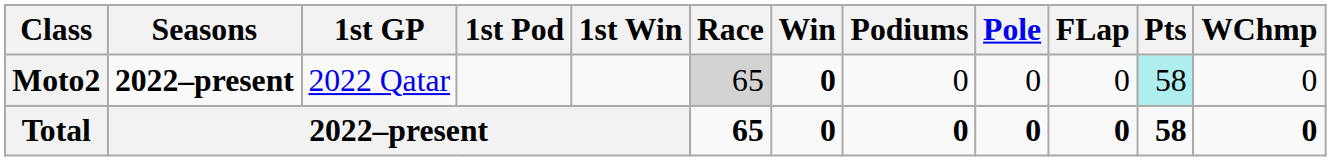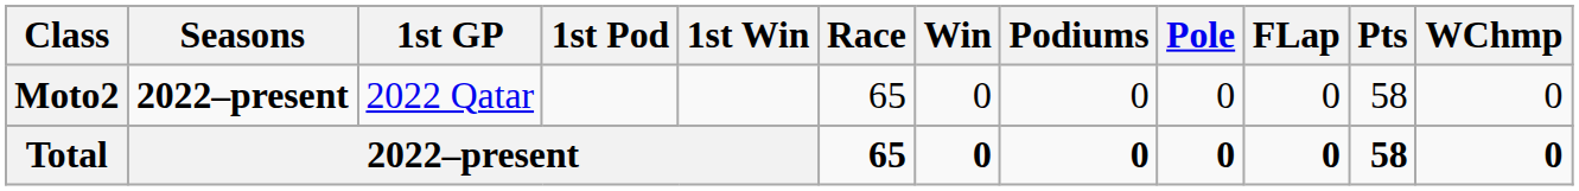Moto2 | Race: lightgrey background -> no background
Moto2 | Win: bold -> normal
Moto2 | Pts: paleturquoise background -> no background
